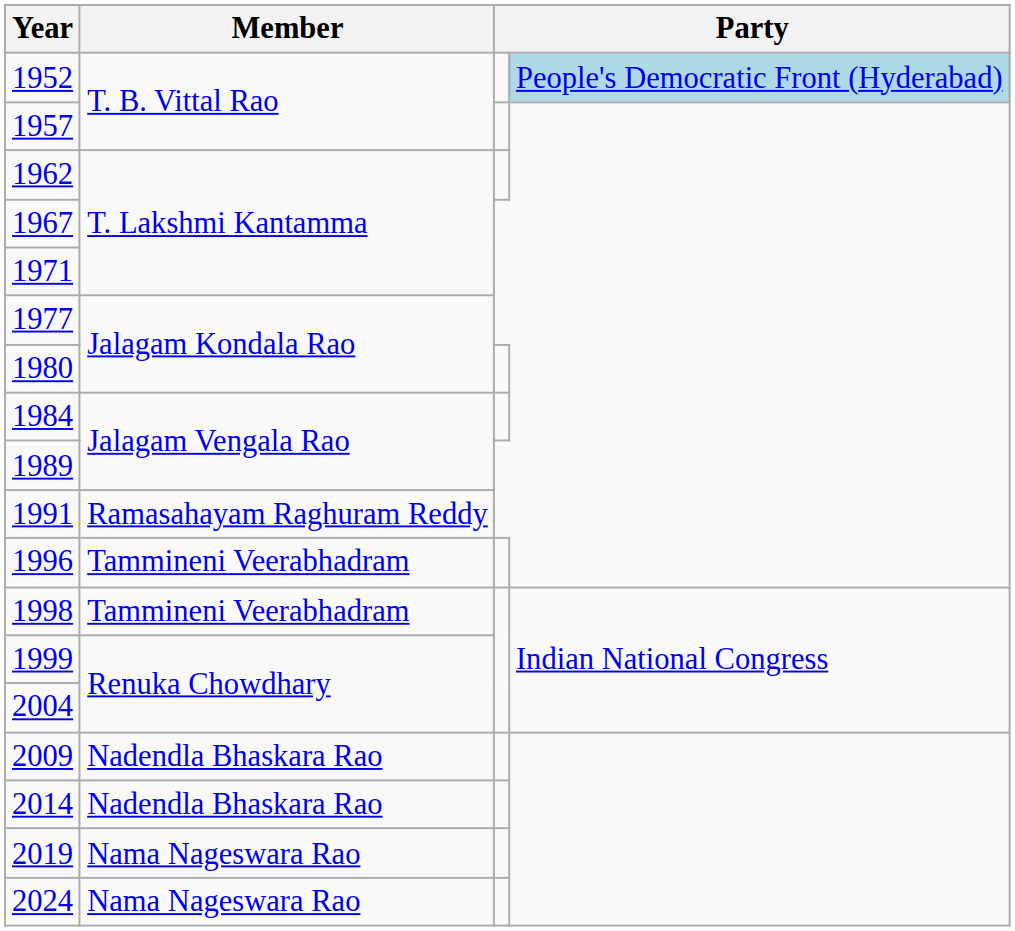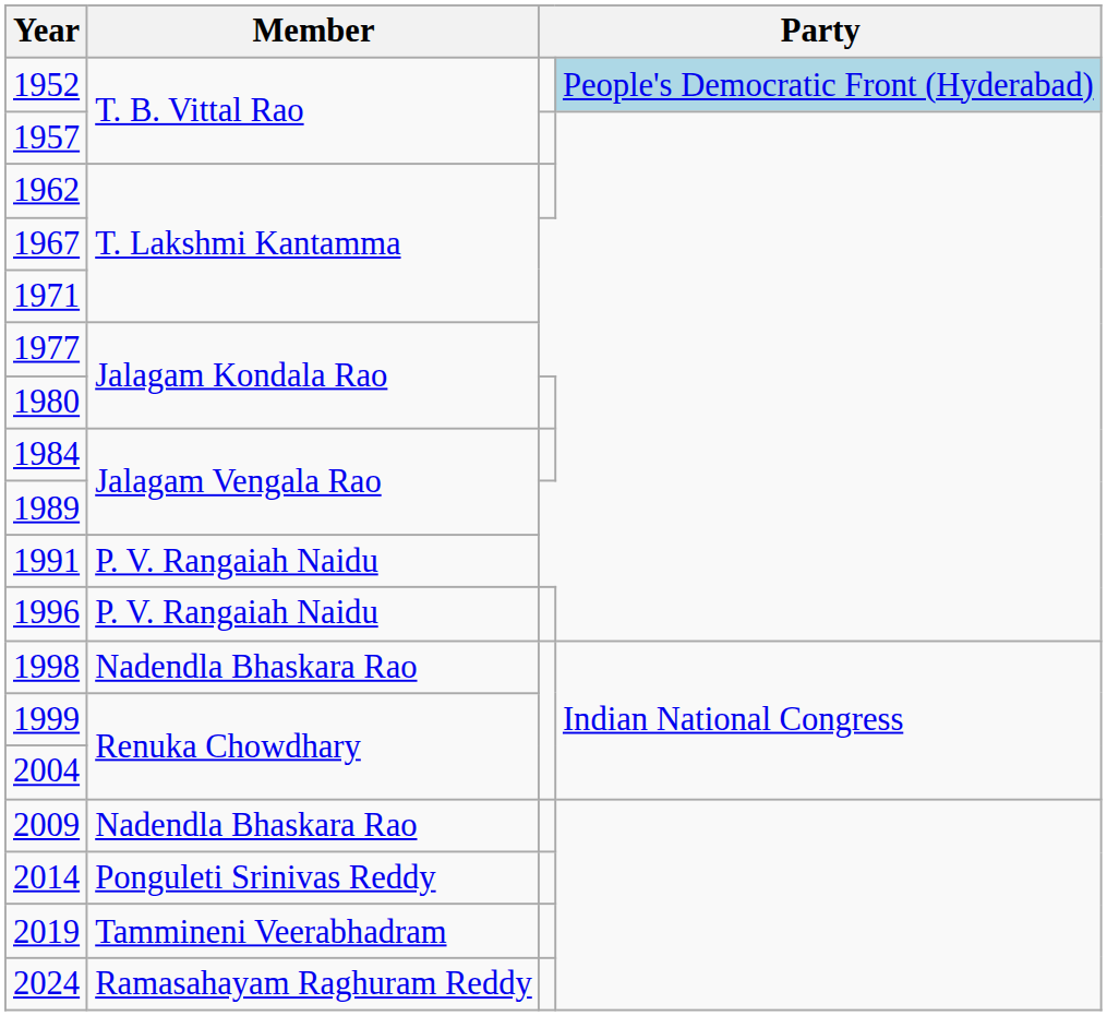1991 | Member: Ramasahayam Raghuram Reddy -> P. V. Rangaiah Naidu
1996 | Member: Tammineni Veerabhadram -> P. V. Rangaiah Naidu
1998 | Member: Tammineni Veerabhadram -> Nadendla Bhaskara Rao
2014 | Member: Nadendla Bhaskara Rao -> Ponguleti Srinivas Reddy
2019 | Member: Nama Nageswara Rao -> Tammineni Veerabhadram
2024 | Member: Nama Nageswara Rao -> Ramasahayam Raghuram Reddy
